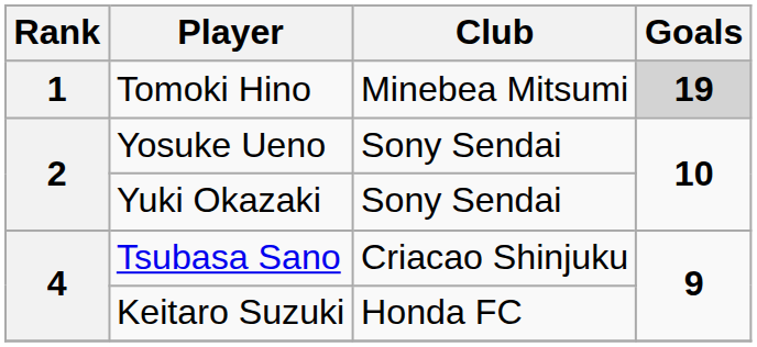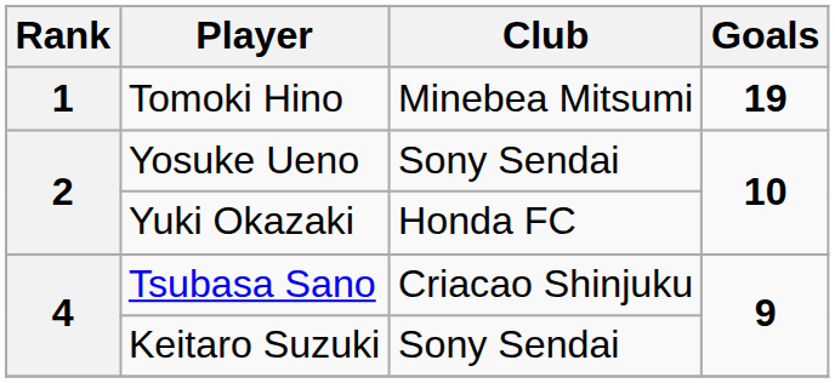Tomoki Hino | Goals: lightgrey background -> no background
Yuki Okazaki | Club: Sony Sendai -> Honda FC
Keitaro Suzuki | Club: Honda FC -> Sony Sendai
